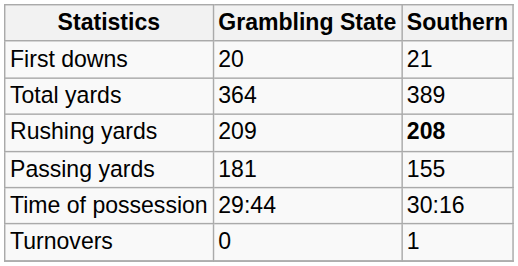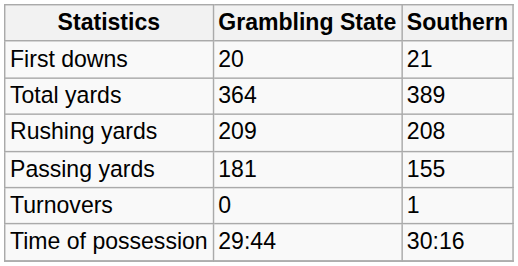Rushing yards | Southern: bold -> normal
rows swapped: Turnovers <-> Time of possession
